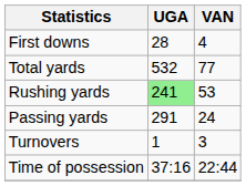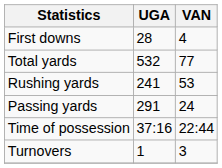Rushing yards | UGA: lightgreen background -> no background
rows swapped: Turnovers <-> Time of possession
